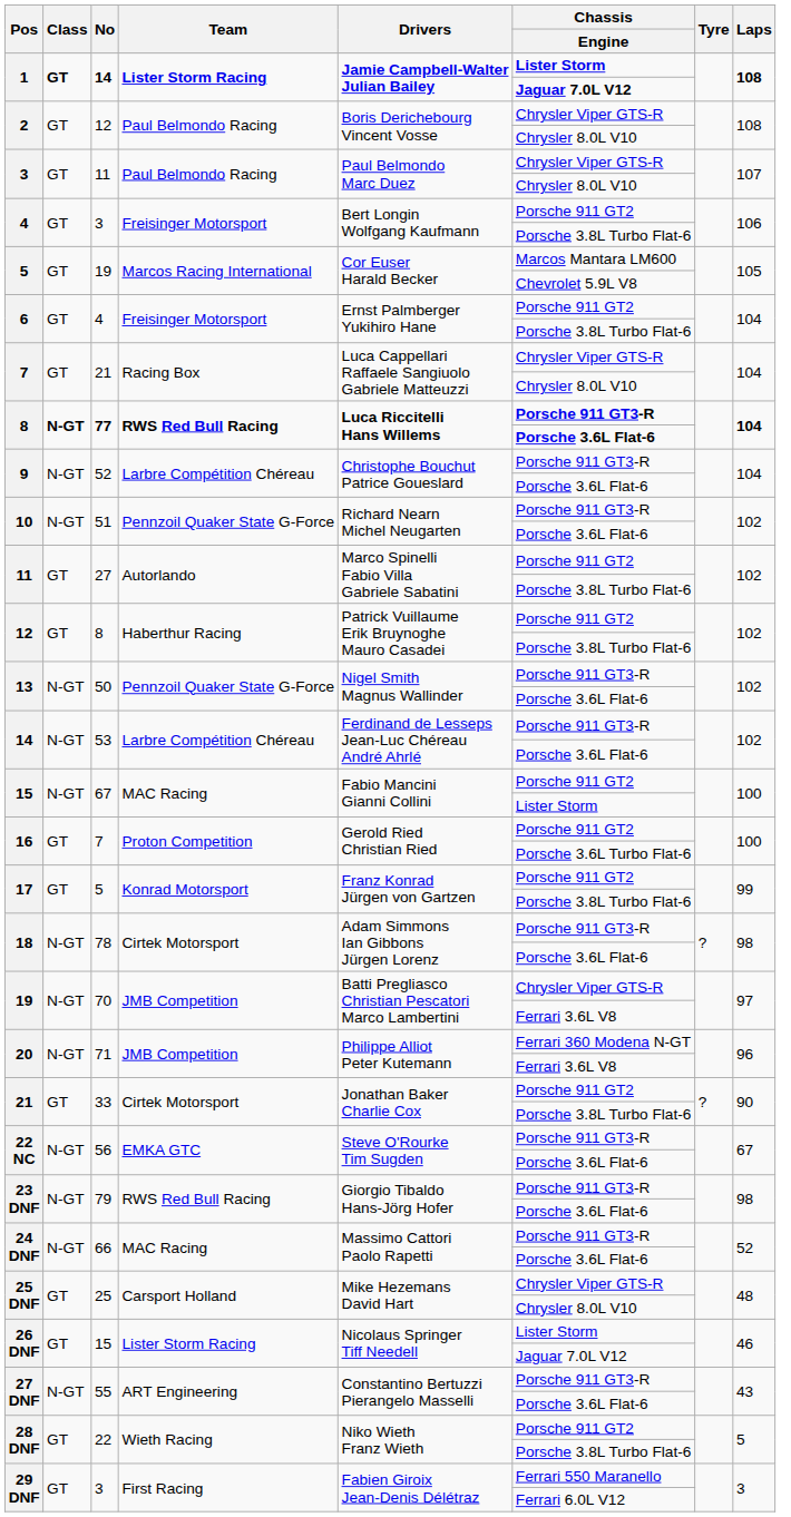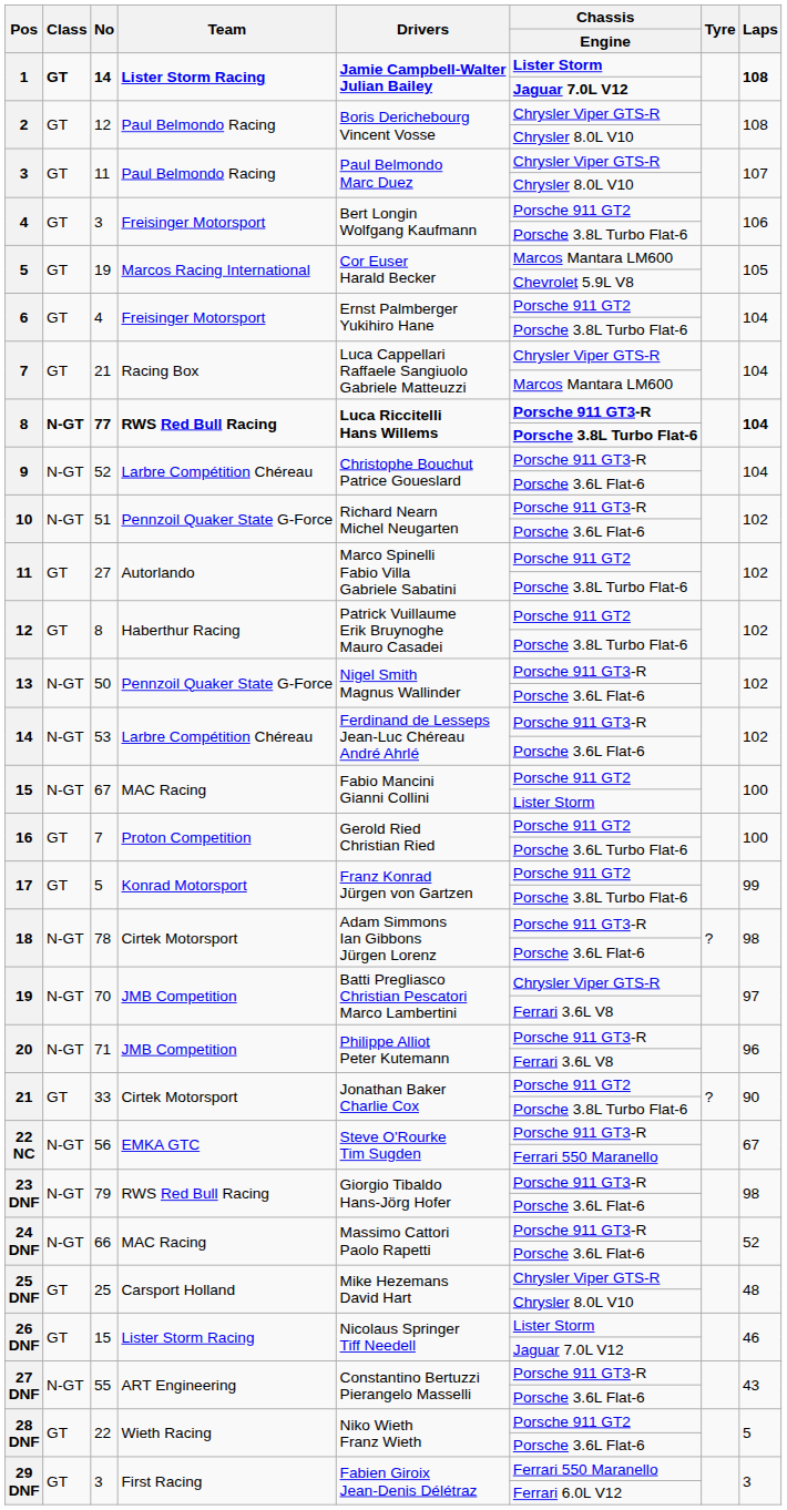row 16 | Chassis / Engine: Chrysler 8.0L V10 -> Marcos Mantara LM600
row 18 | Chassis / Engine: Porsche 3.6L Flat-6 -> Porsche 3.8L Turbo Flat-6
row 41 | Chassis / Engine: Ferrari 360 Modena N-GT -> Porsche 911 GT3-R
row 46 | Chassis / Engine: Porsche 3.6L Flat-6 -> Ferrari 550 Maranello
row 58 | Chassis / Engine: Porsche 3.8L Turbo Flat-6 -> Porsche 3.6L Flat-6
